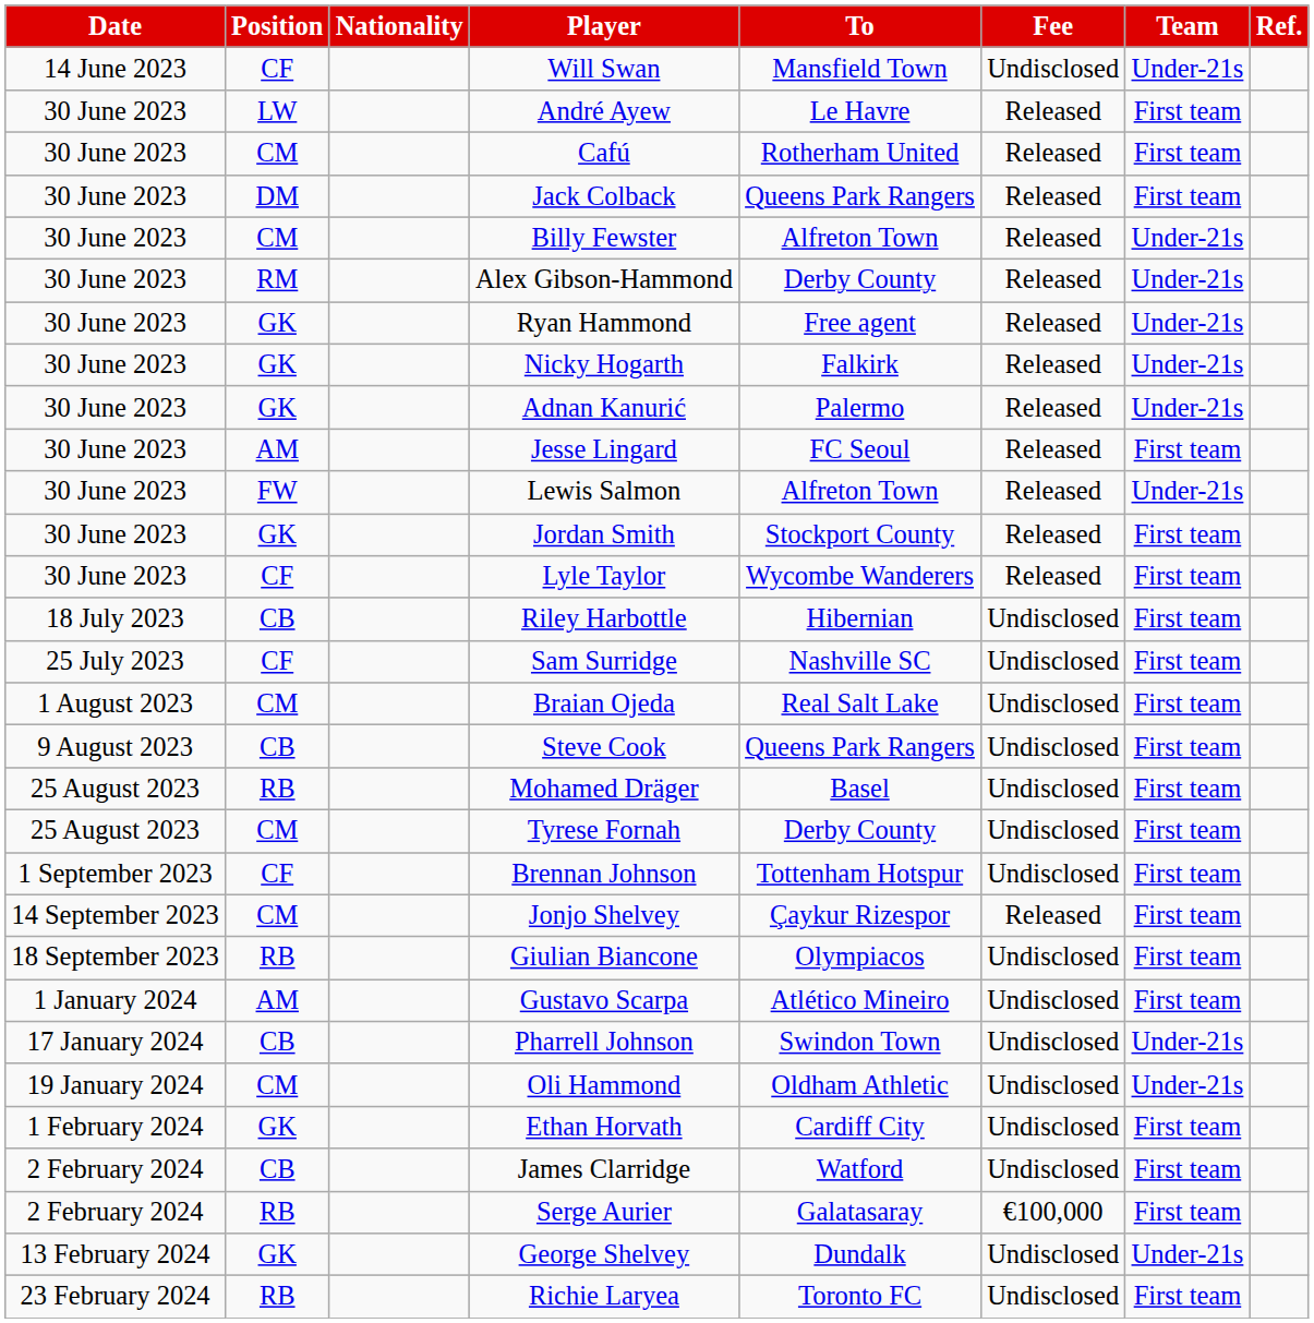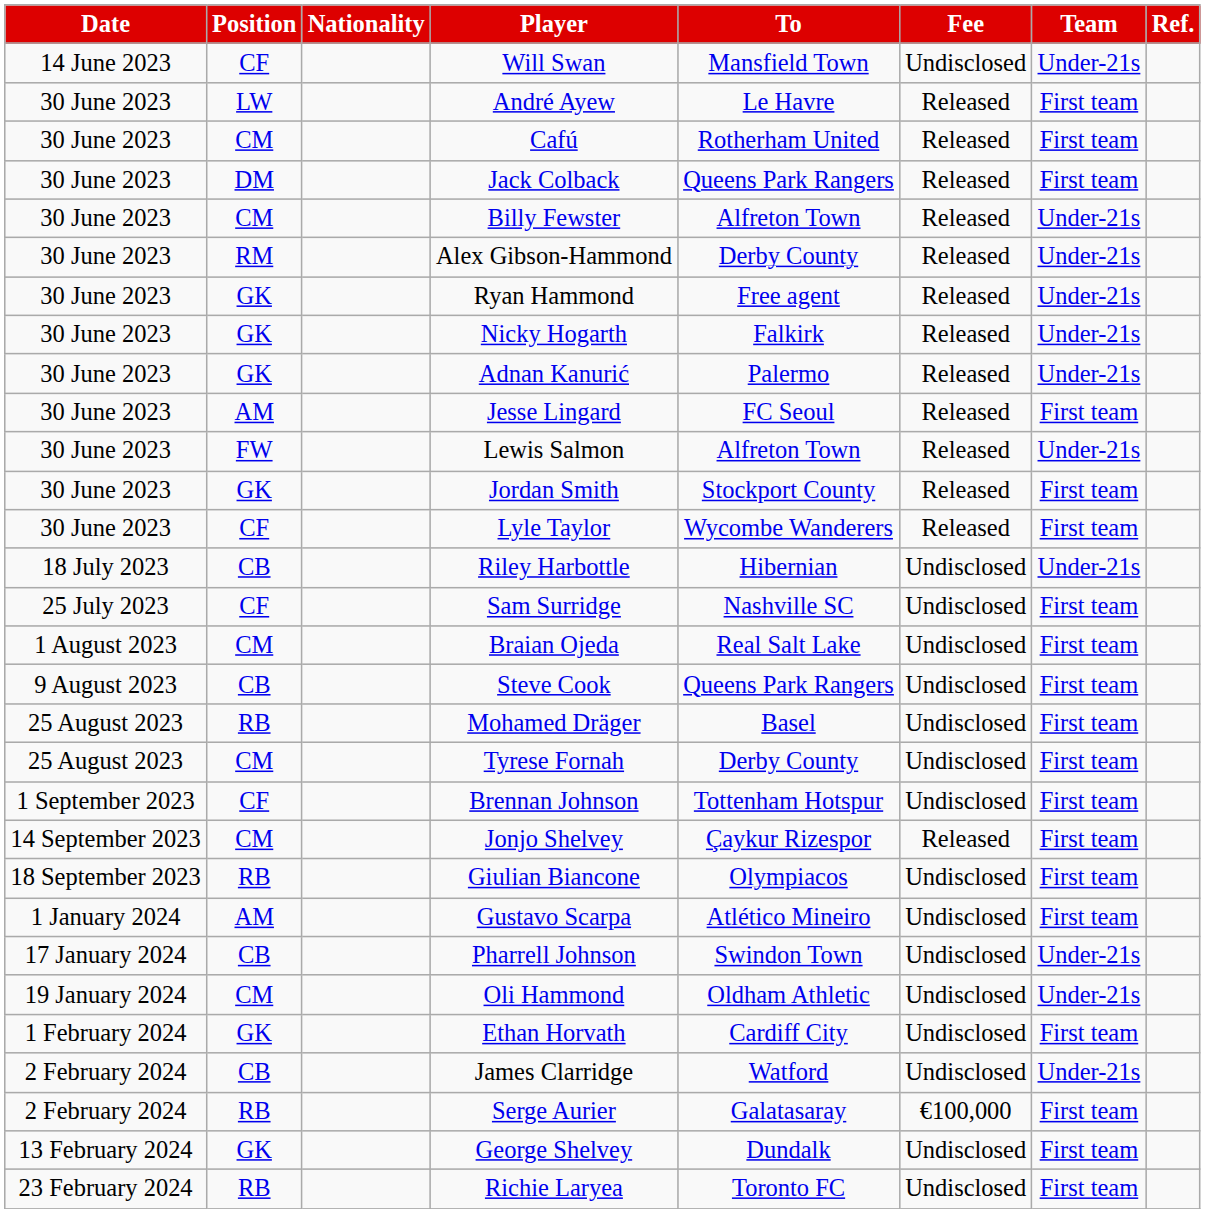Riley Harbottle | Team: First team -> Under-21s
James Clarridge | Team: First team -> Under-21s
George Shelvey | Team: Under-21s -> First team
